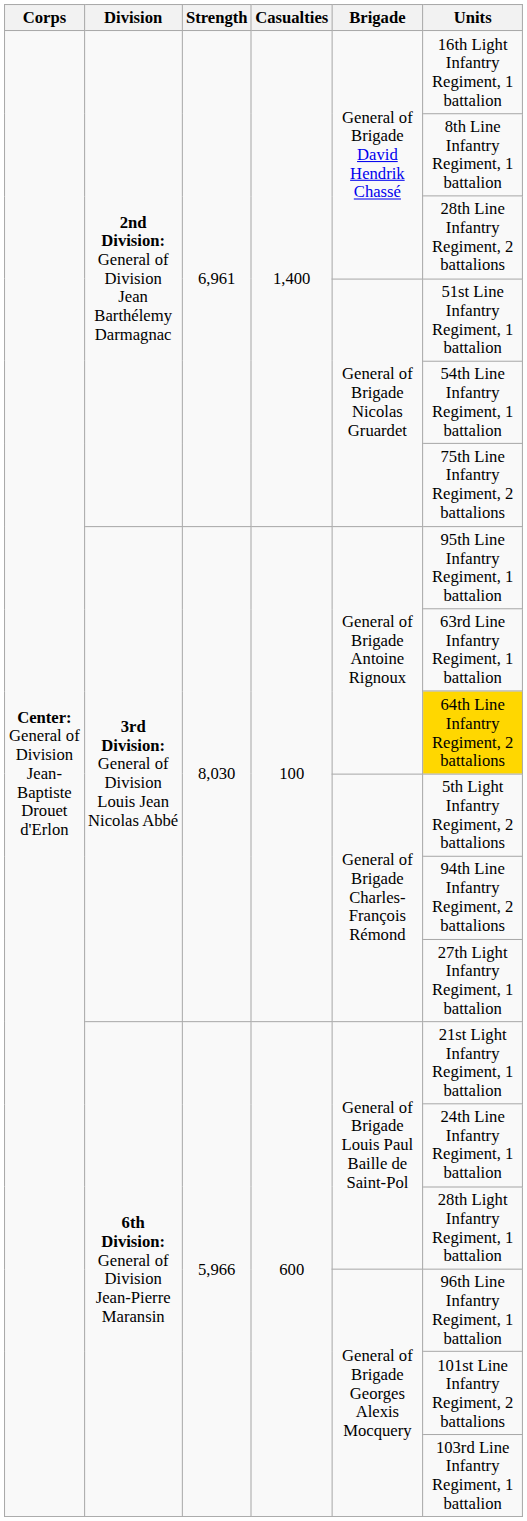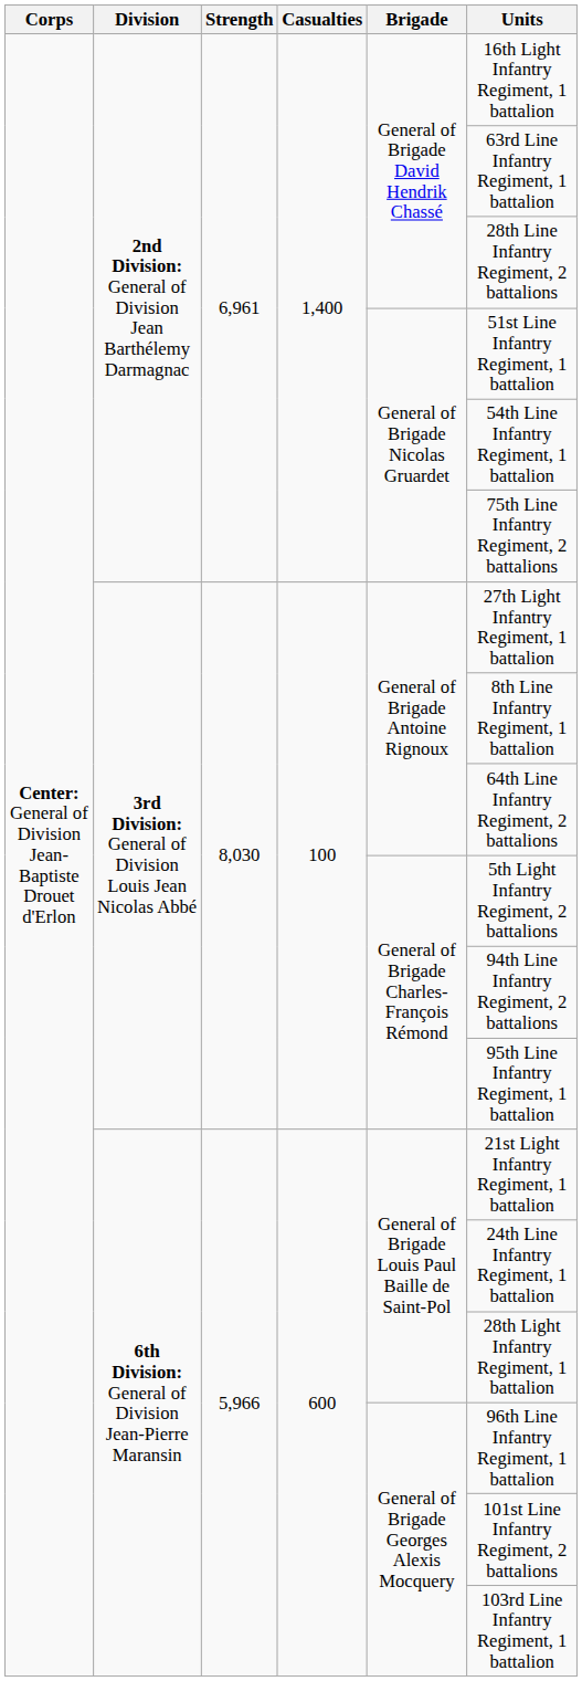row 3 | Units: 8th Line Infantry Regiment, 1 battalion -> 63rd Line Infantry Regiment, 1 battalion
row 8 | Units: 95th Line Infantry Regiment, 1 battalion -> 27th Light Infantry Regiment, 1 battalion
row 9 | Units: 63rd Line Infantry Regiment, 1 battalion -> 8th Line Infantry Regiment, 1 battalion
row 10 | Units: gold background -> no background
row 13 | Units: 27th Light Infantry Regiment, 1 battalion -> 95th Line Infantry Regiment, 1 battalion
